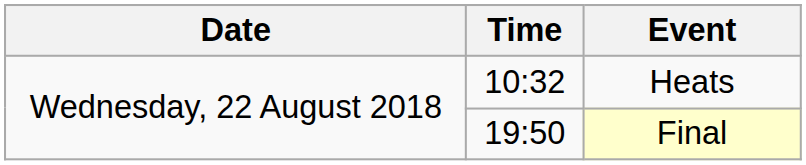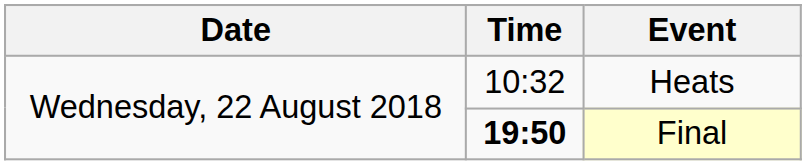Final | Time: normal -> bold
